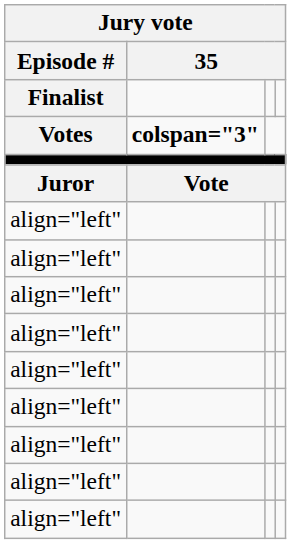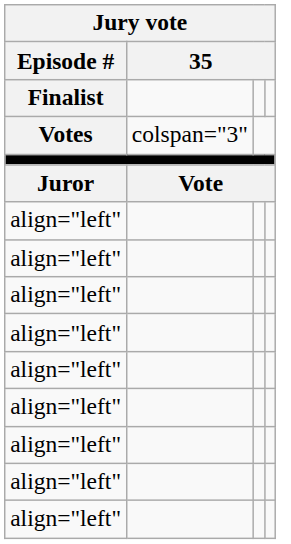Votes | column 2: bold -> normal
